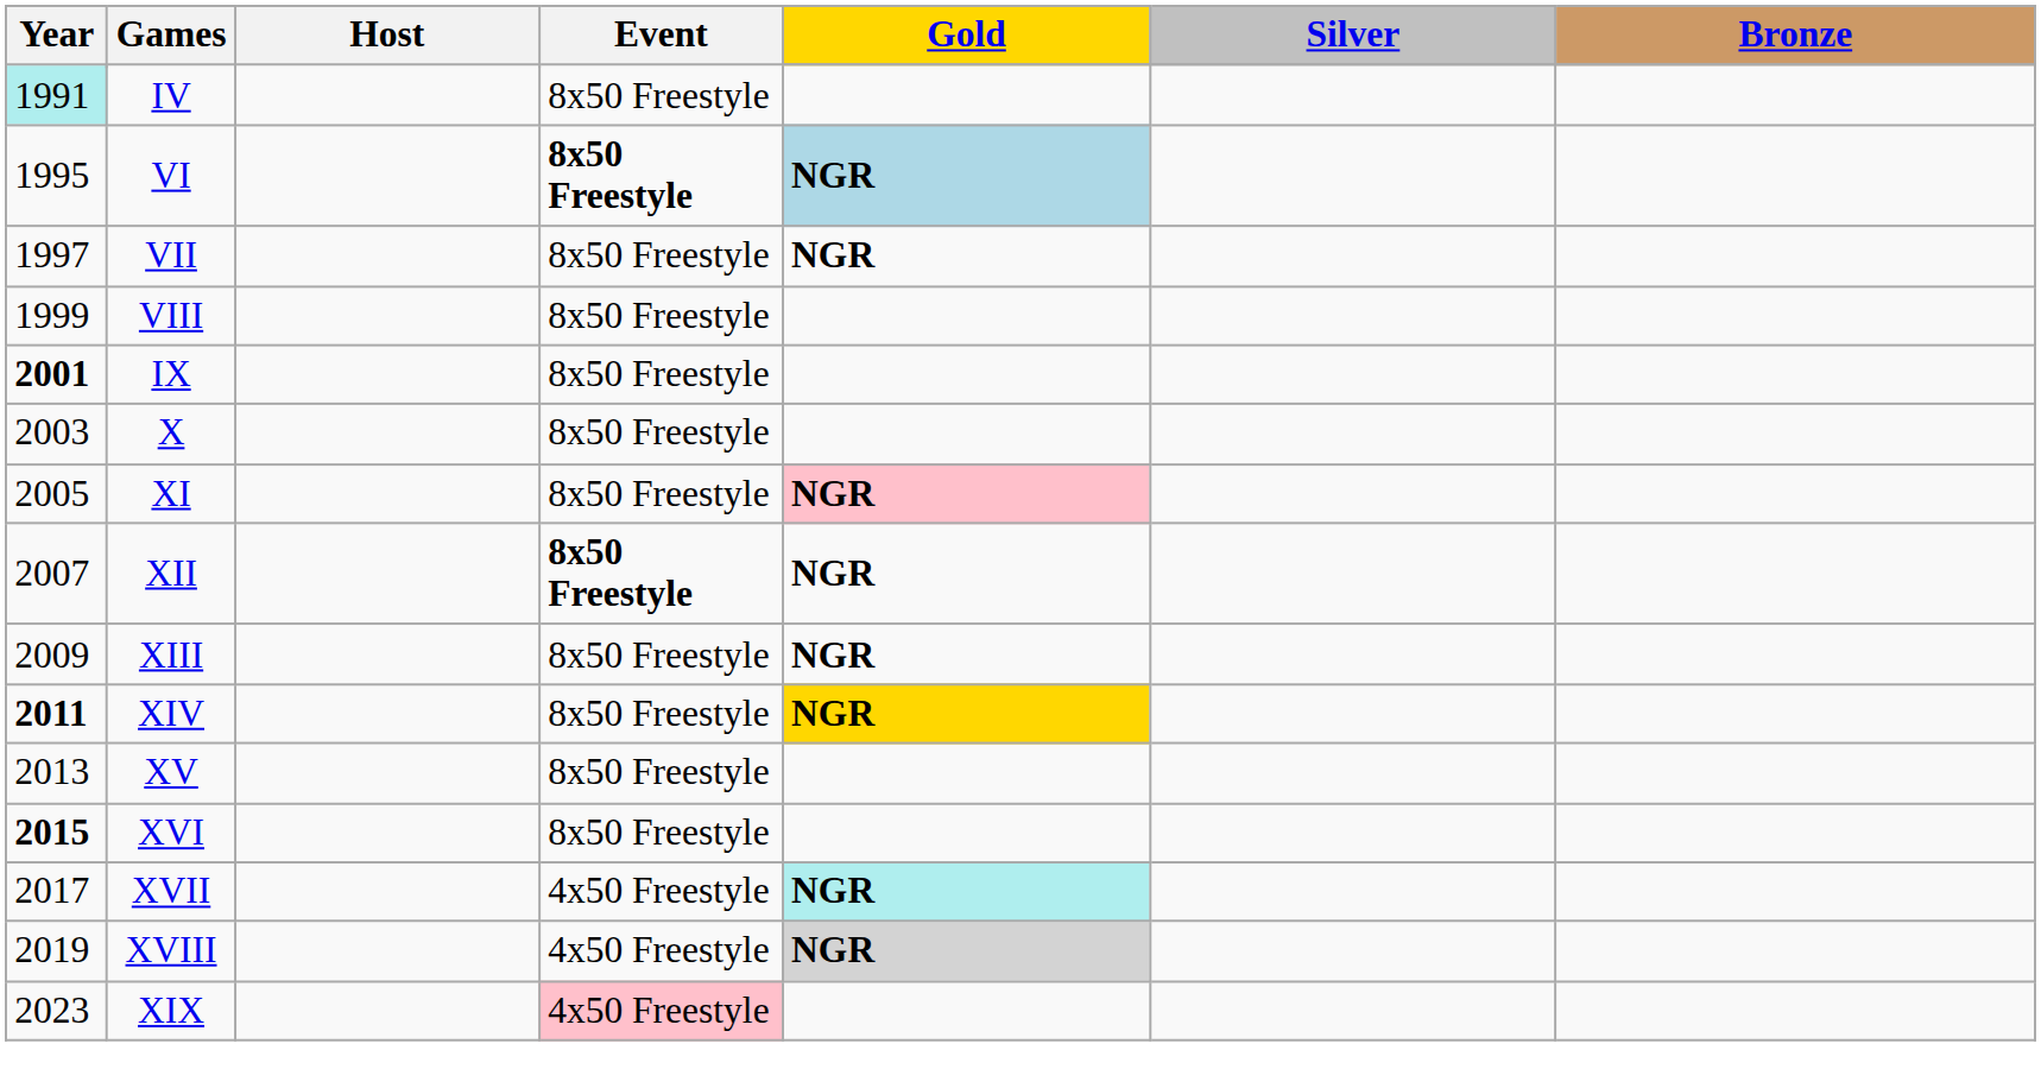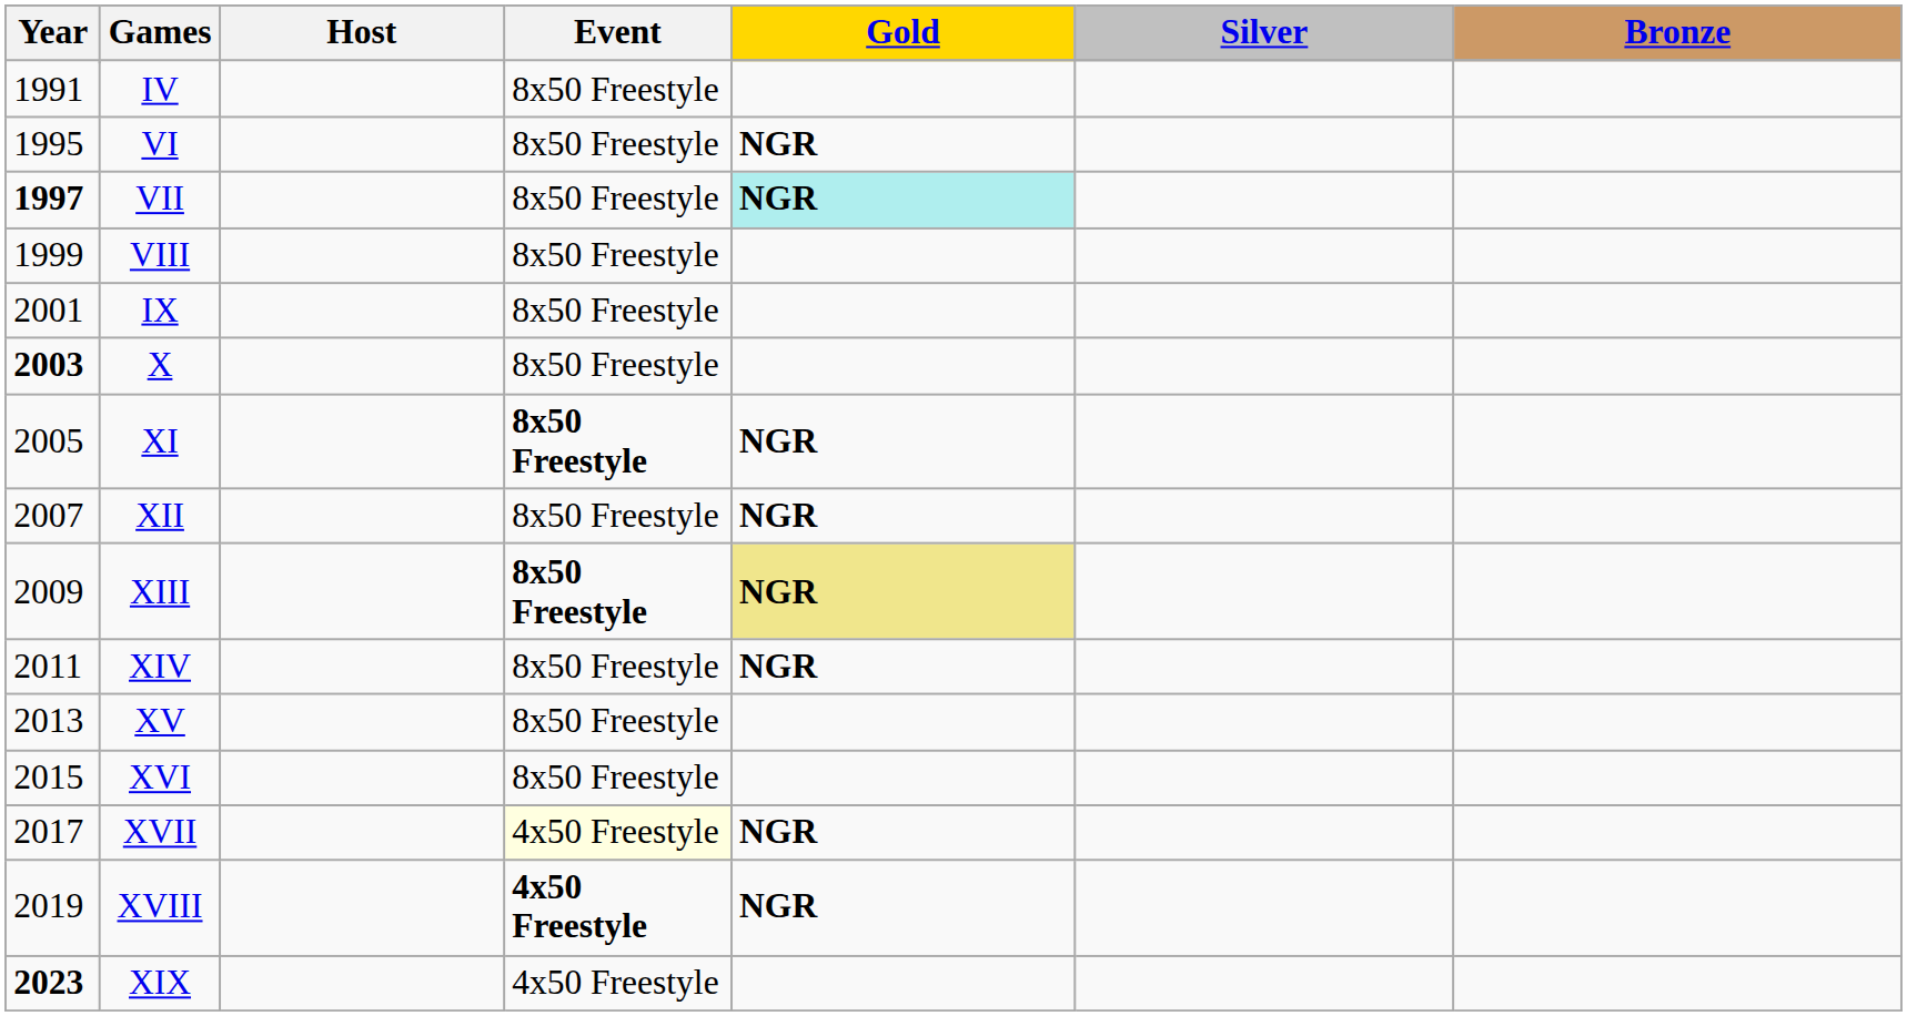IV | Year: paleturquoise background -> no background
VI | Event: bold -> normal
VI | Gold: lightblue background -> no background
VII | Year: normal -> bold
VII | Gold: no background -> paleturquoise background
IX | Year: bold -> normal
X | Year: normal -> bold
XI | Event: normal -> bold
XI | Gold: pink background -> no background
XII | Event: bold -> normal
XIII | Event: normal -> bold
XIII | Gold: no background -> khaki background
XIV | Year: bold -> normal
XIV | Gold: gold background -> no background
XVI | Year: bold -> normal
XVII | Event: no background -> lightyellow background
XVII | Gold: paleturquoise background -> no background
XVIII | Event: normal -> bold
XVIII | Gold: lightgrey background -> no background
XIX | Year: normal -> bold
XIX | Event: pink background -> no background
